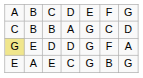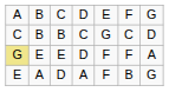row 2 | column 4: A -> C
row 3 | column 3: D -> E
row 3 | column 5: G -> F
row 4 | column 3: E -> D
row 4 | column 4: C -> A
row 4 | column 5: G -> F
